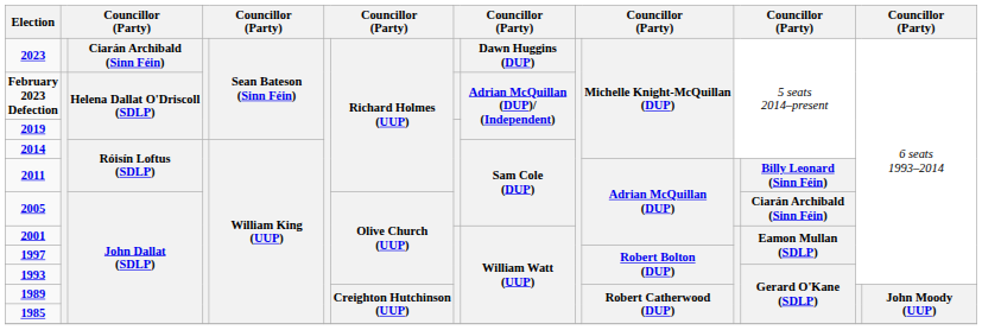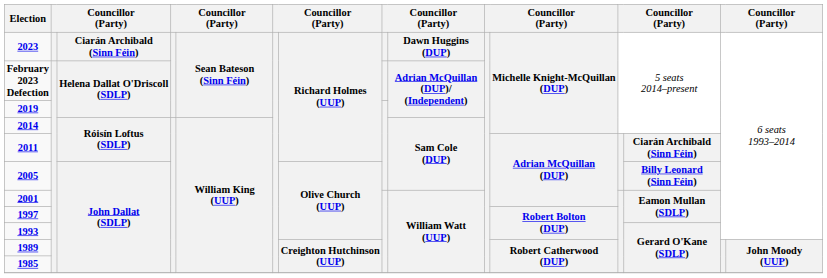2011 | column 13: Billy Leonard (Sinn Féin) -> Ciarán Archibald (Sinn Féin)
2005 | column 13: Ciarán Archibald (Sinn Féin) -> Billy Leonard (Sinn Féin)
